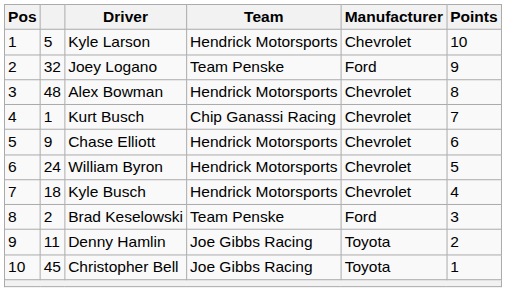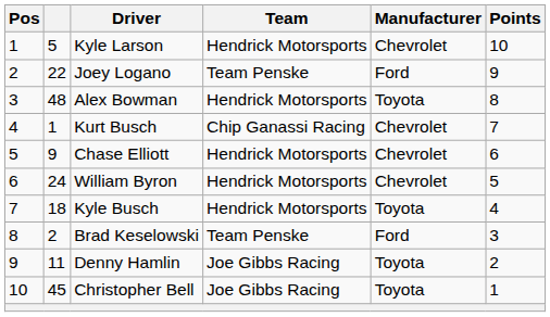Joey Logano | column 2: 32 -> 22
Alex Bowman | Manufacturer: Chevrolet -> Toyota
Kyle Busch | Manufacturer: Chevrolet -> Toyota
